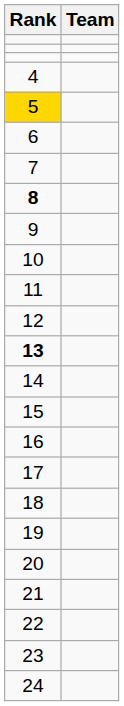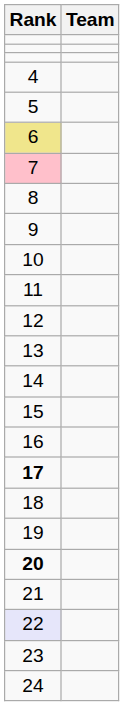row 6 | Rank: gold background -> no background
row 7 | Rank: no background -> khaki background
row 8 | Rank: no background -> pink background
row 9 | Rank: bold -> normal
row 14 | Rank: bold -> normal
row 18 | Rank: normal -> bold
row 21 | Rank: normal -> bold
row 23 | Rank: no background -> lavender background
